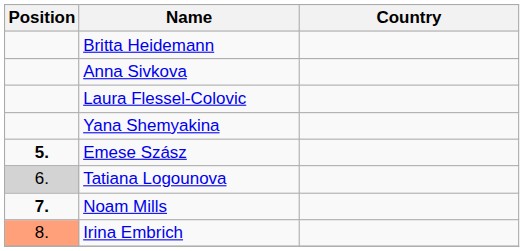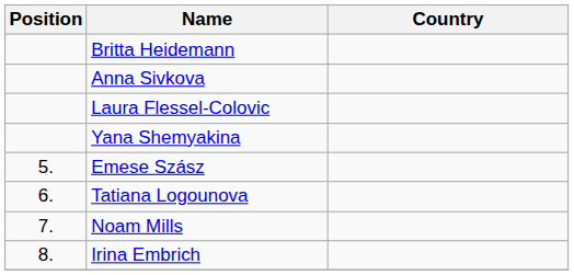Emese Szász | Position: bold -> normal
Tatiana Logounova | Position: lightgrey background -> no background
Noam Mills | Position: bold -> normal
Irina Embrich | Position: lightsalmon background -> no background
